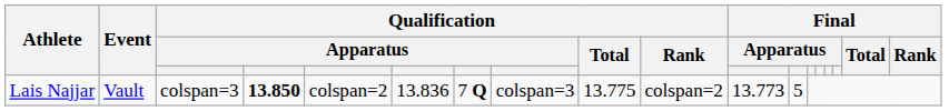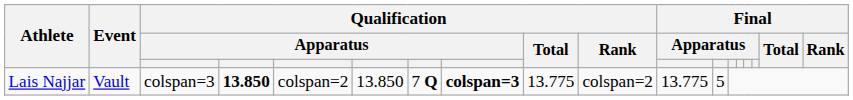Lais Najjar | column 6: 13.836 -> 13.850
Lais Najjar | column 8: normal -> bold
Lais Najjar | column 11: 13.773 -> 13.775
